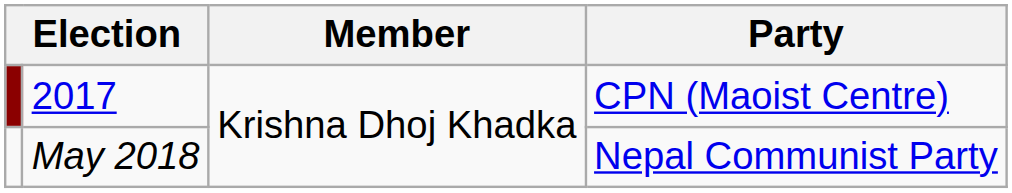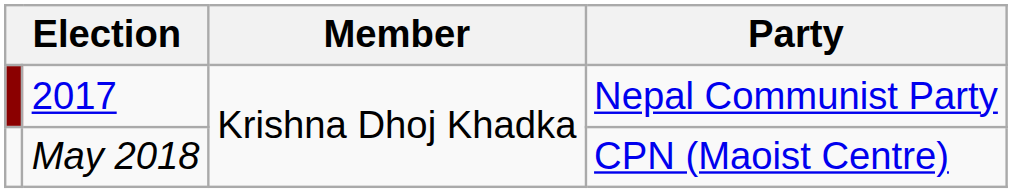2017 | Party: CPN (Maoist Centre) -> Nepal Communist Party
May 2018 | Party: Nepal Communist Party -> CPN (Maoist Centre)
